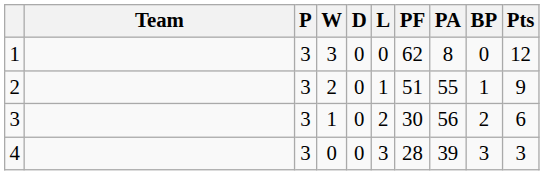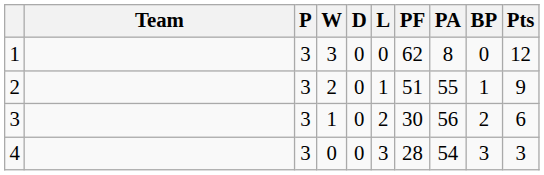4 | PA: 39 -> 54
